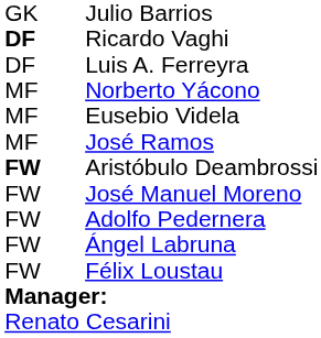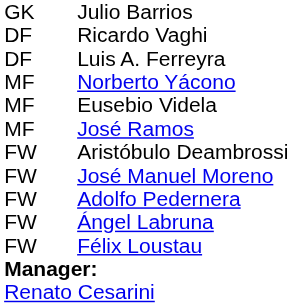Ricardo Vaghi | column 1: bold -> normal
Aristóbulo Deambrossi | column 1: bold -> normal
